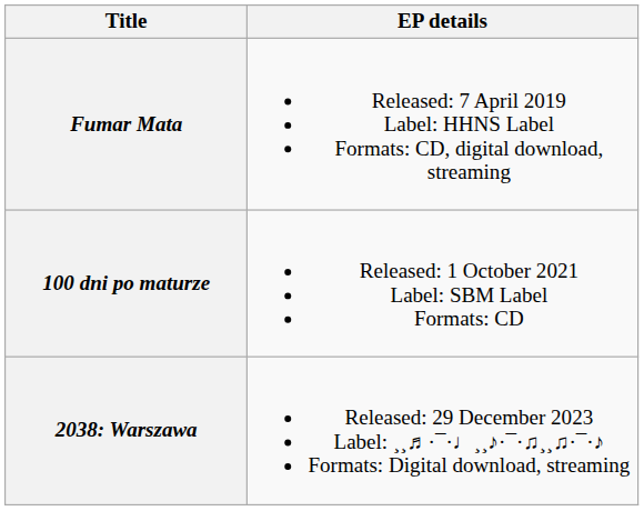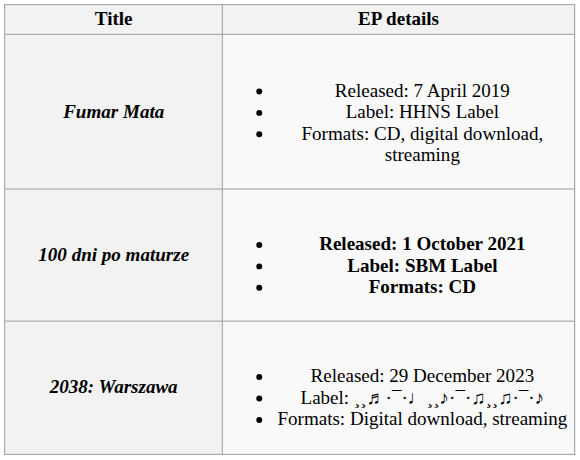100 dni po maturze | EP details: normal -> bold
